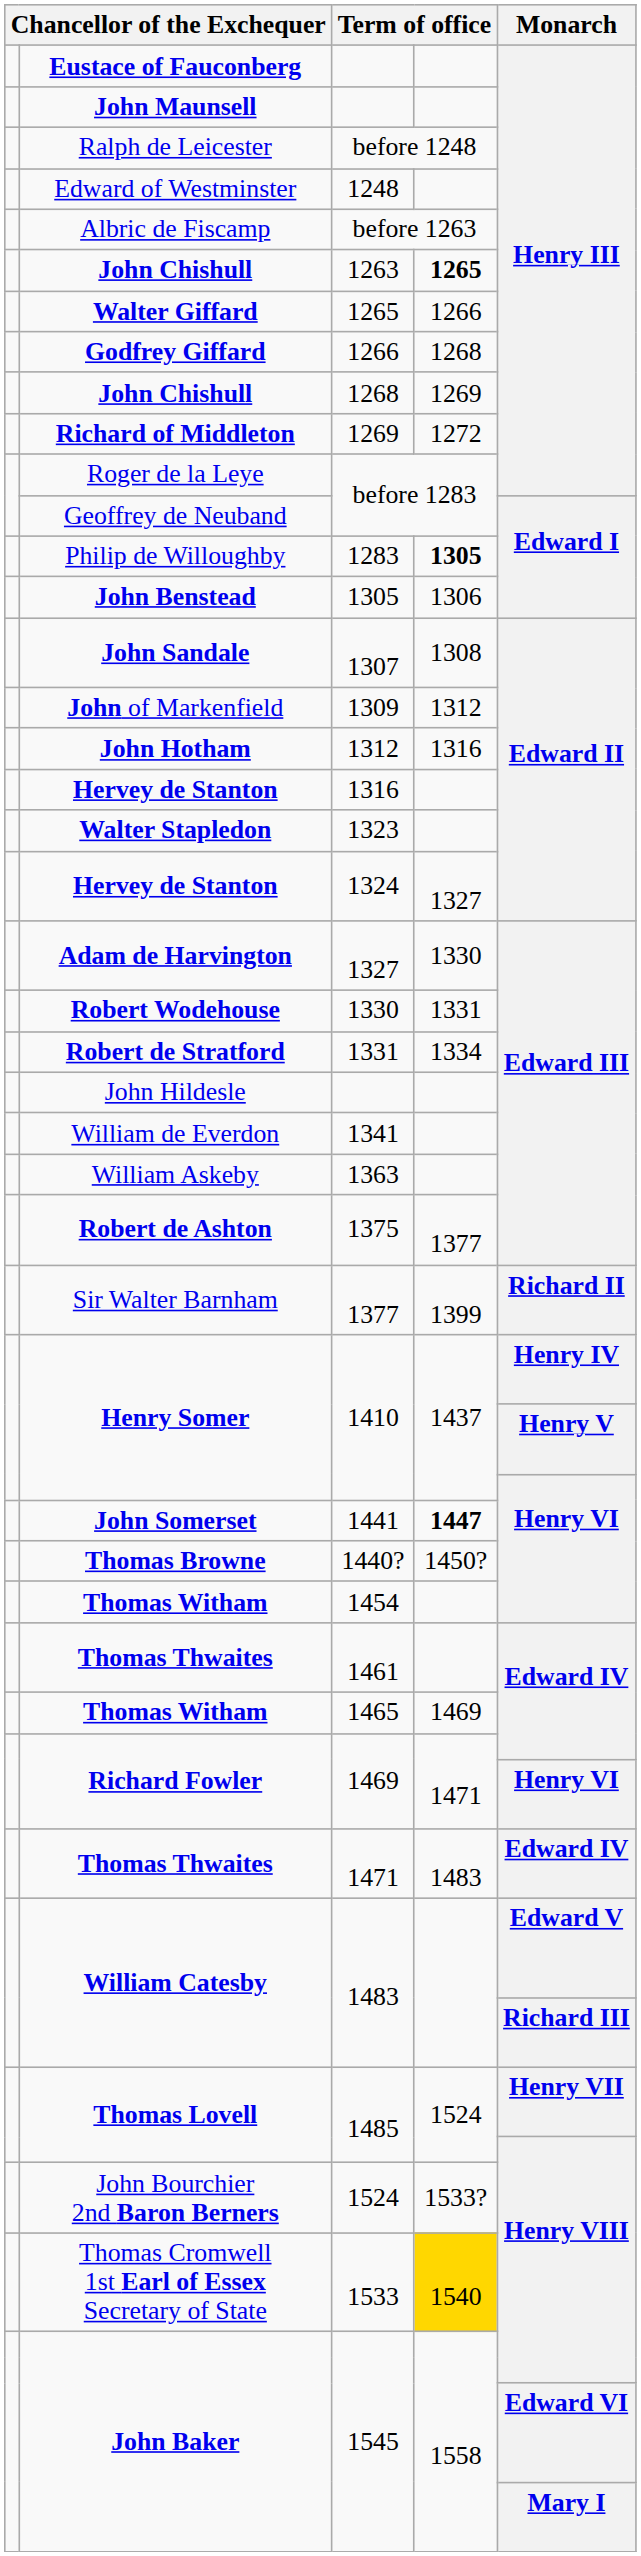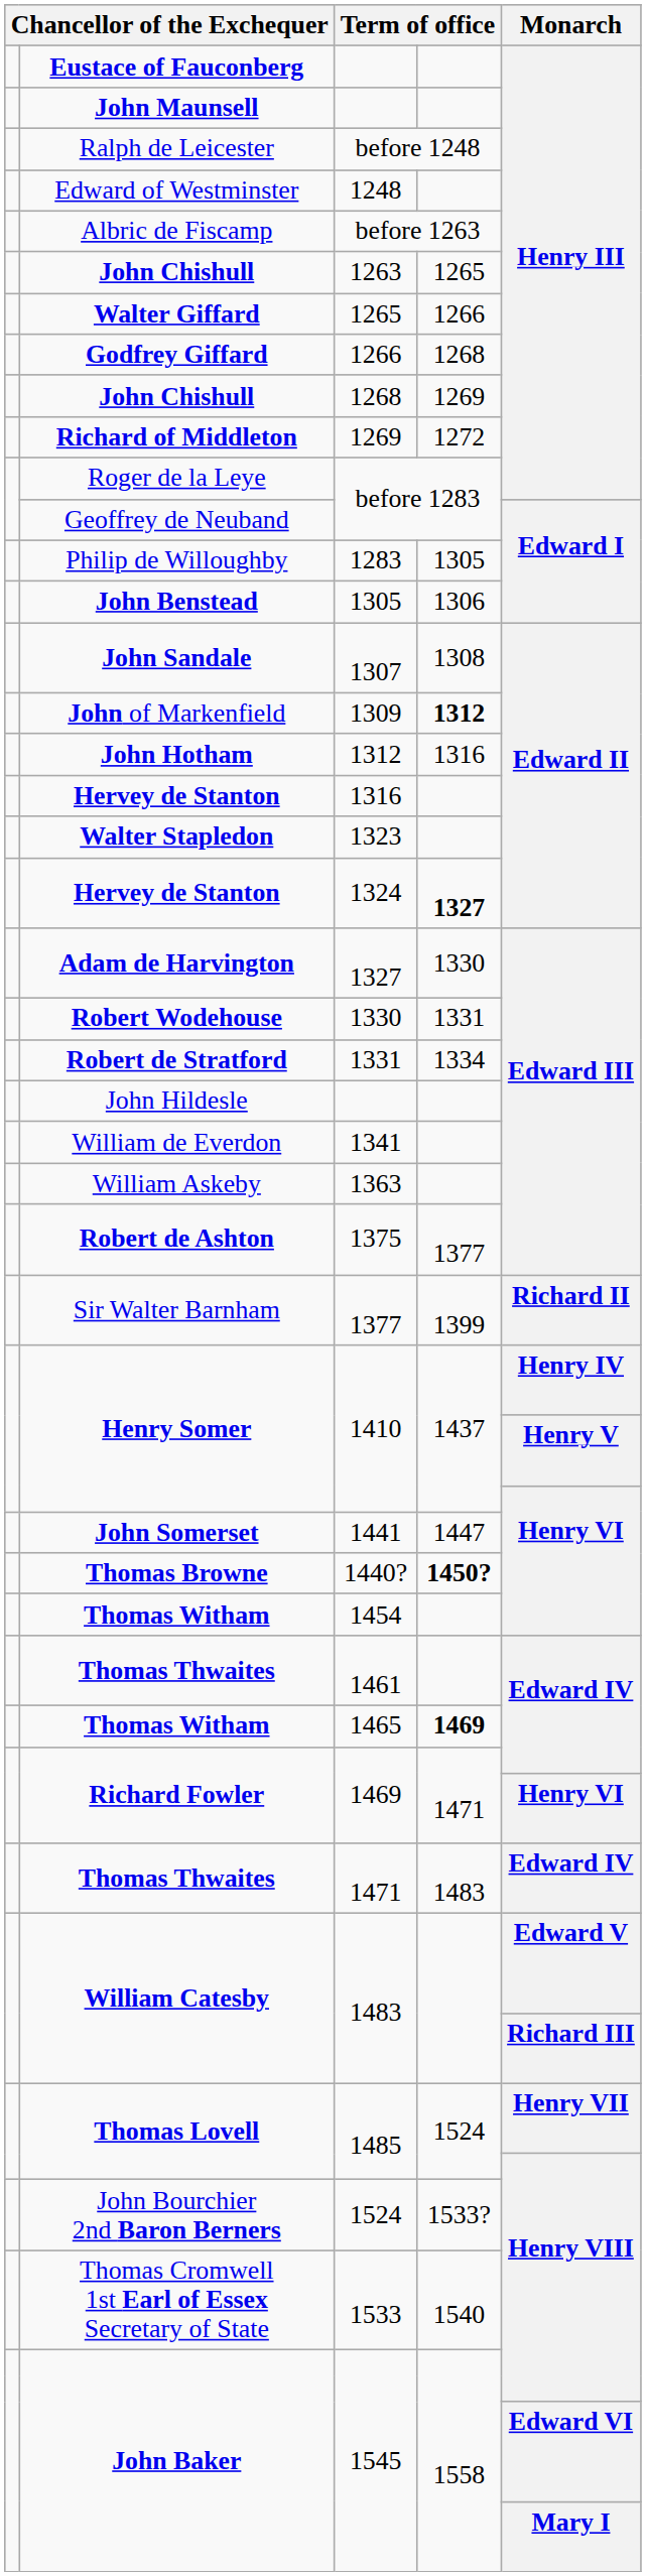1263 | column 4: bold -> normal
1283 | column 4: bold -> normal
1309 | column 4: normal -> bold
1324 | column 4: normal -> bold
1441 | column 4: bold -> normal
1440? | column 4: normal -> bold
1465 | column 4: normal -> bold
1533 | column 4: gold background -> no background
